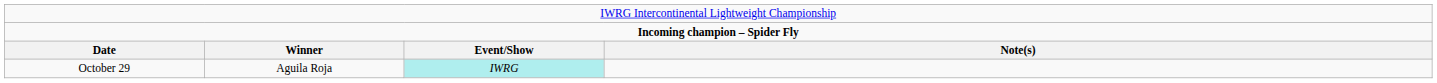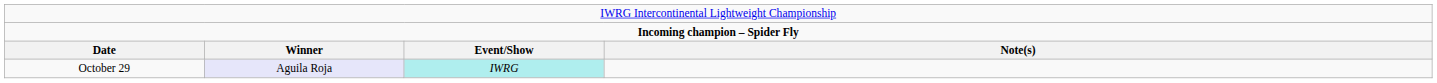October 29 | column 2: no background -> lavender background
